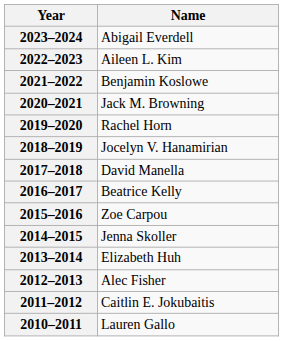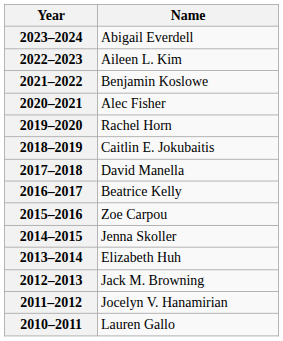2020–2021 | Name: Jack M. Browning -> Alec Fisher
2018–2019 | Name: Jocelyn V. Hanamirian -> Caitlin E. Jokubaitis
2012–2013 | Name: Alec Fisher -> Jack M. Browning
2011–2012 | Name: Caitlin E. Jokubaitis -> Jocelyn V. Hanamirian
